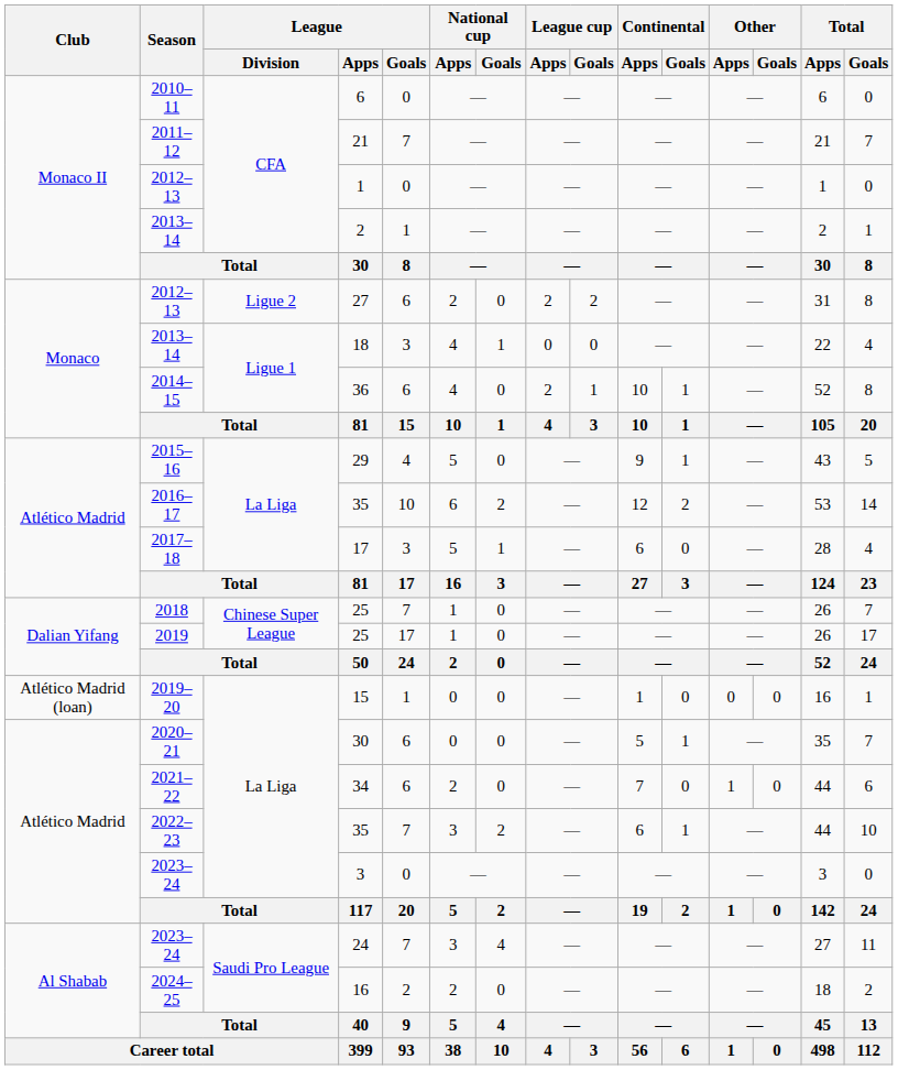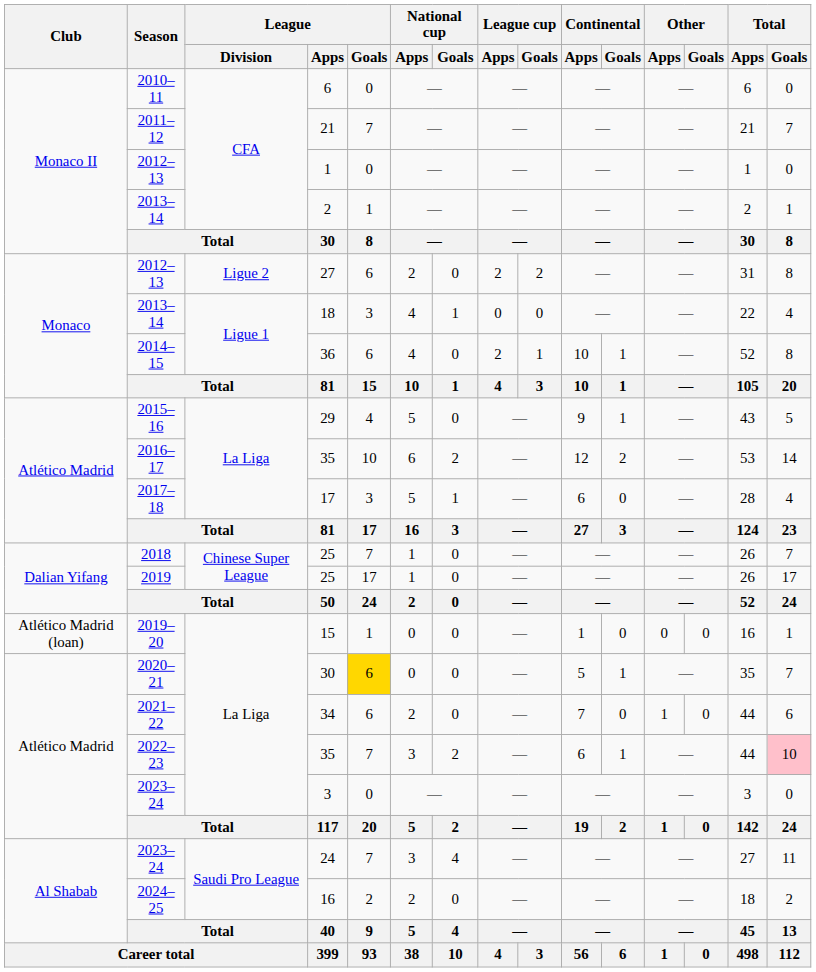2020–21 / 30 | League / Goals: no background -> gold background
2022–23 / 35 | Total / Goals: no background -> pink background
